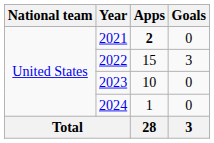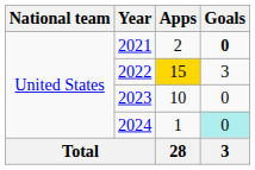2021 | Apps: bold -> normal
2021 | Goals: normal -> bold
2022 | Apps: no background -> gold background
2024 | Goals: no background -> paleturquoise background
